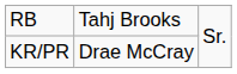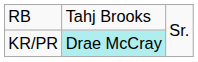KR/PR | column 2: no background -> paleturquoise background
